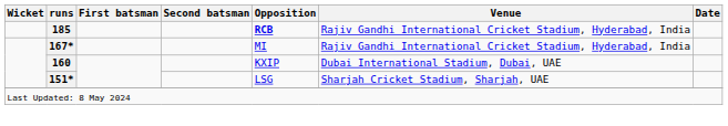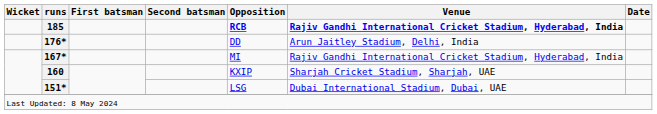185 | Venue: normal -> bold
+ row: 176* | DD | Arun Jaitley Stadium, Delhi, India
160 | Venue: Dubai International Stadium, Dubai, UAE -> Sharjah Cricket Stadium, Sharjah, UAE
151* | Venue: Sharjah Cricket Stadium, Sharjah, UAE -> Dubai International Stadium, Dubai, UAE
